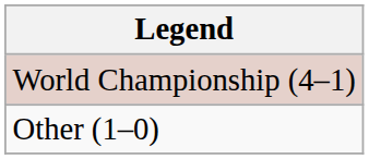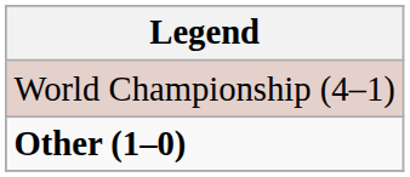row 3 | column 1: normal -> bold
